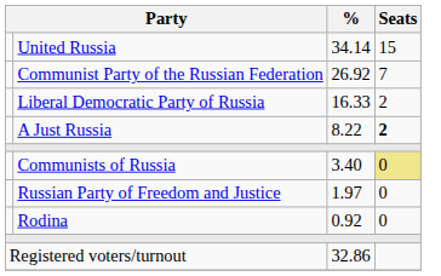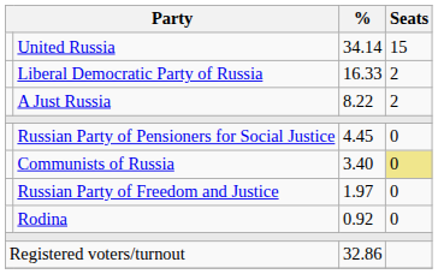- row: Communist Party of the Russian Federation | 26.92 | 7
A Just Russia | Seats: bold -> normal
+ row: Russian Party of Pensioners for Social Justice | 4.45 | 0
